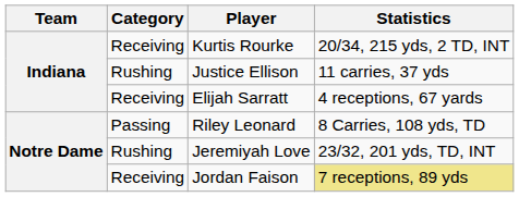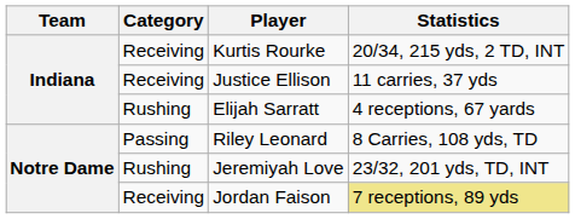Justice Ellison | Category: Rushing -> Receiving
Elijah Sarratt | Category: Receiving -> Rushing
